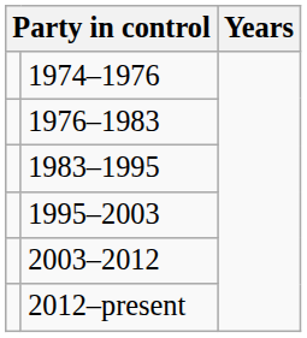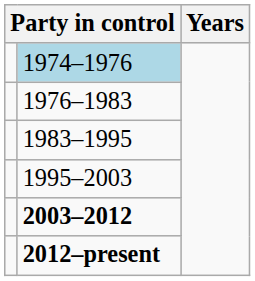1974–1976 | column 2: no background -> lightblue background
2003–2012 | column 2: normal -> bold
2012–present | column 2: normal -> bold
